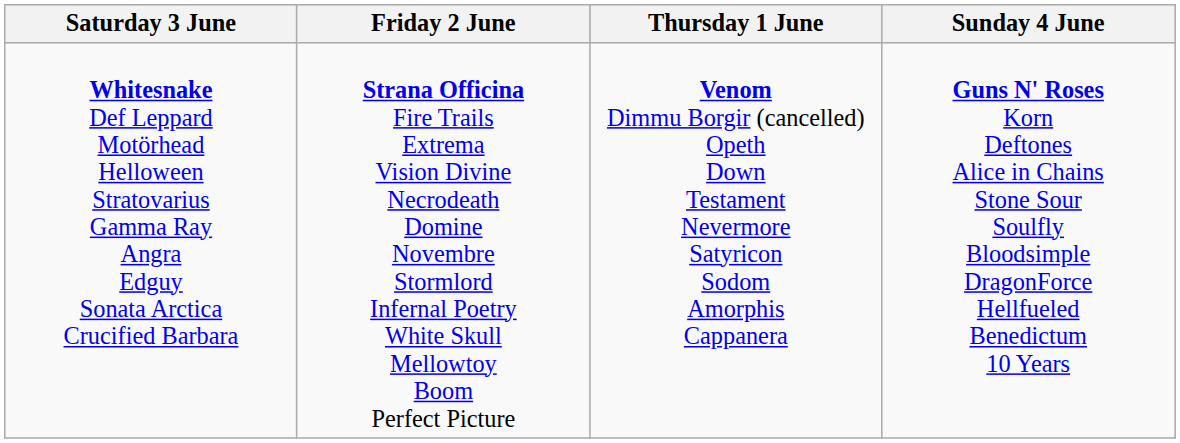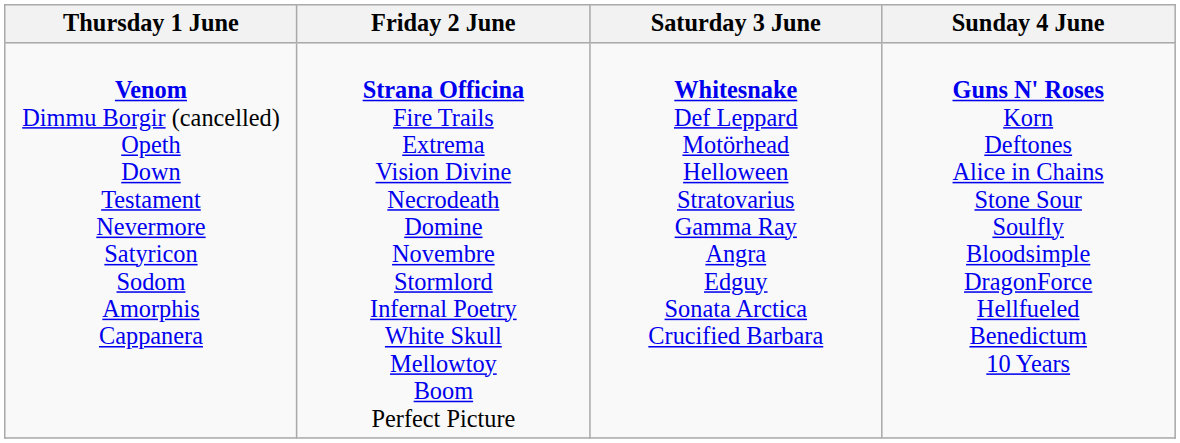columns swapped: Thursday 1 June <-> Saturday 3 June
